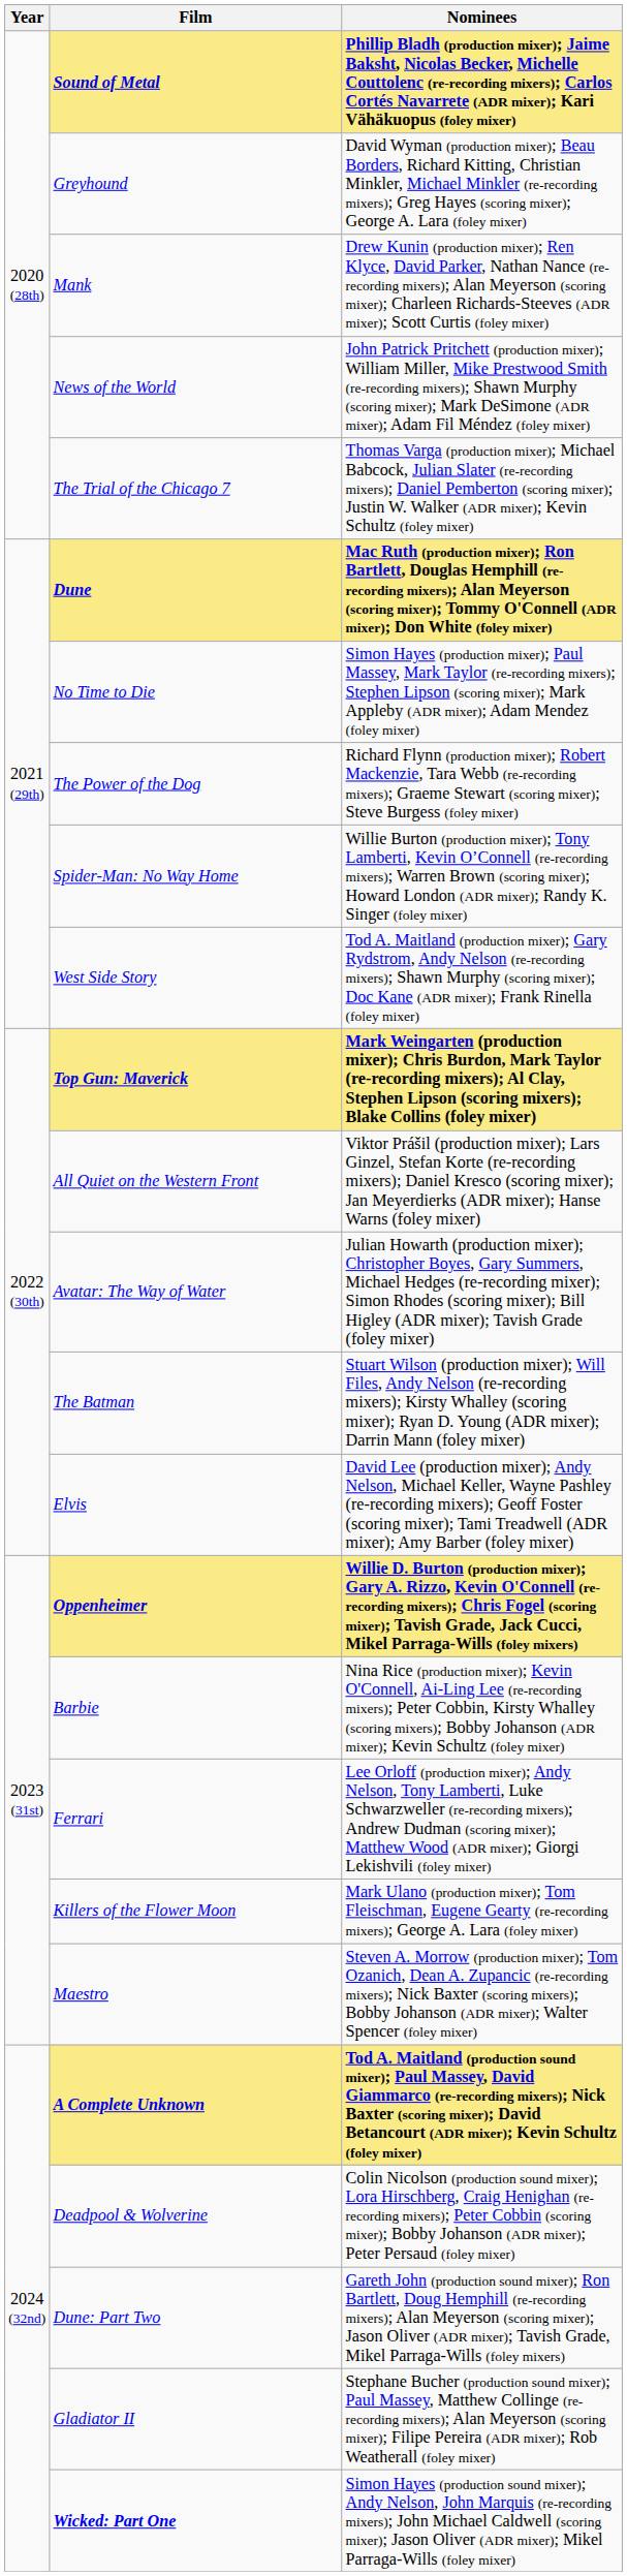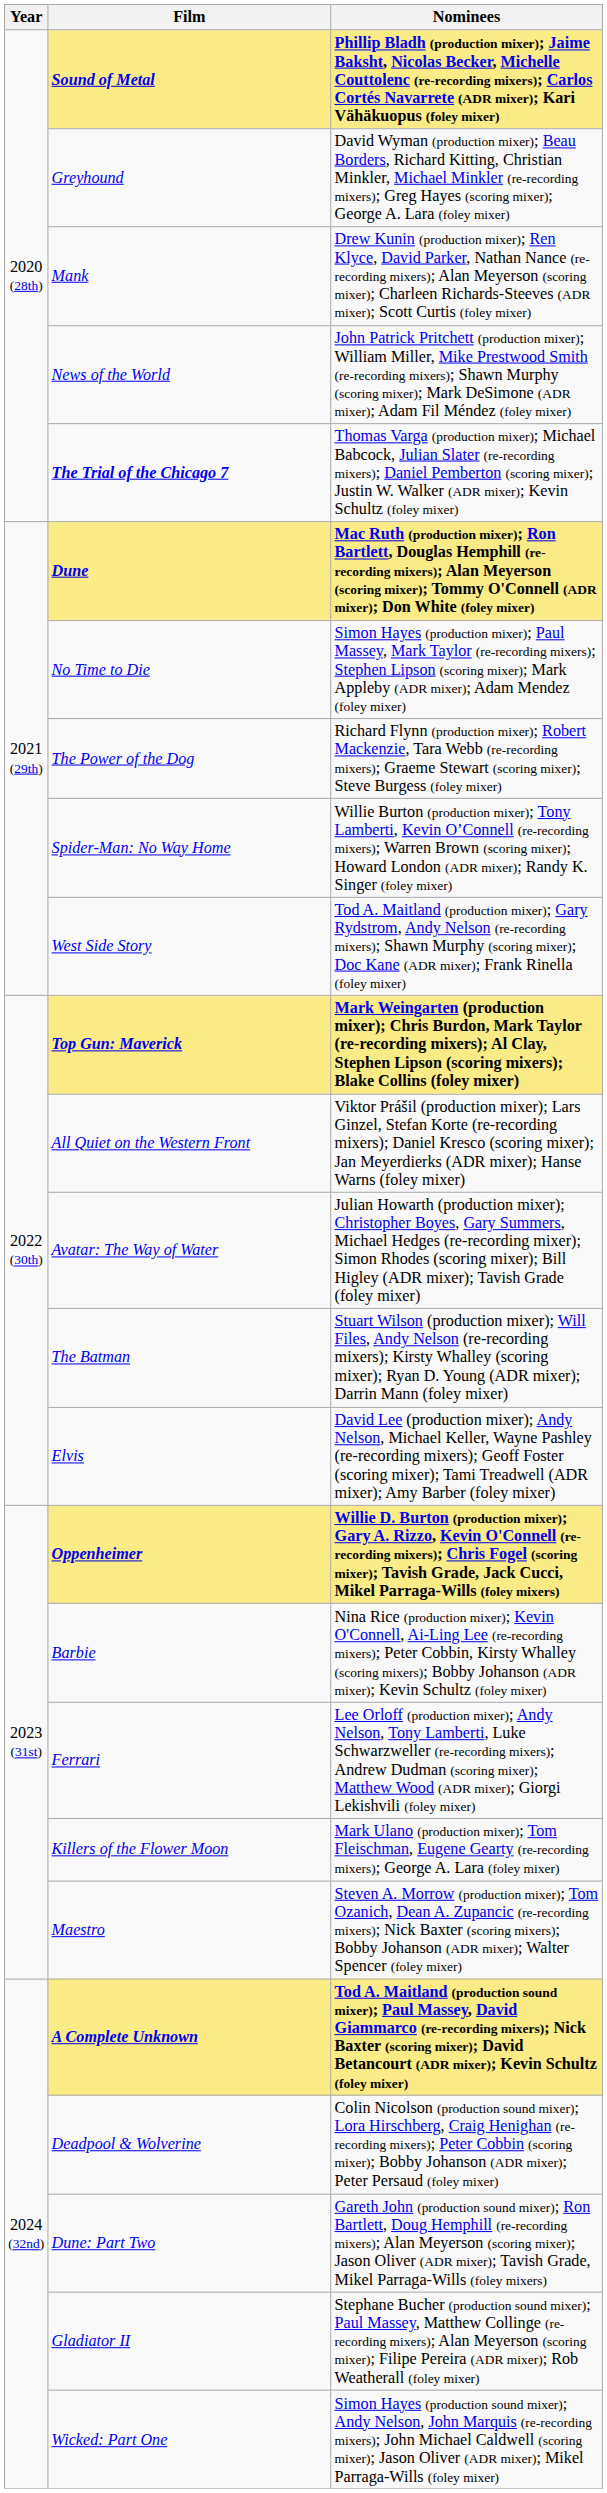The Trial of the Chicago 7 | Film: normal -> bold
Wicked: Part One | Film: bold -> normal
